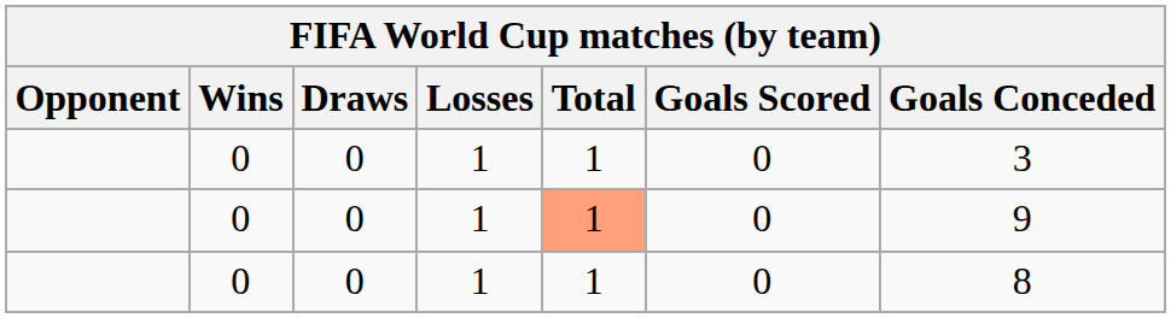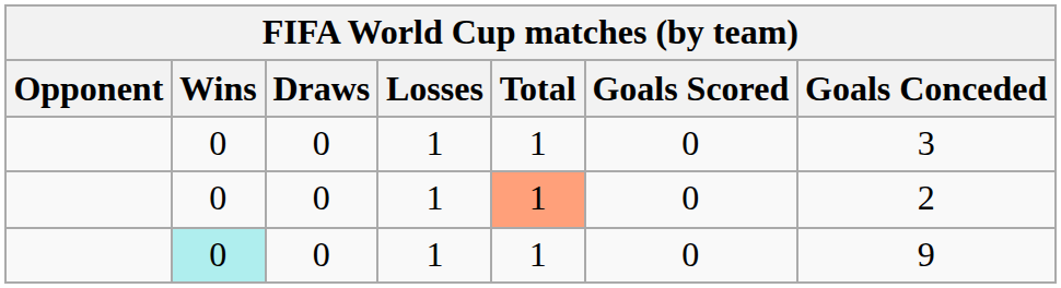row 4 | Goals Conceded: 9 -> 2
row 5 | Wins: no background -> paleturquoise background
row 5 | Goals Conceded: 8 -> 9
